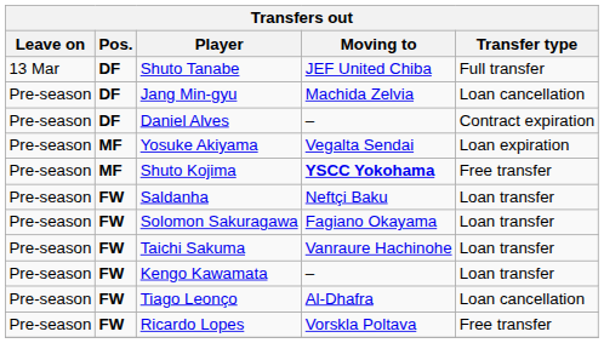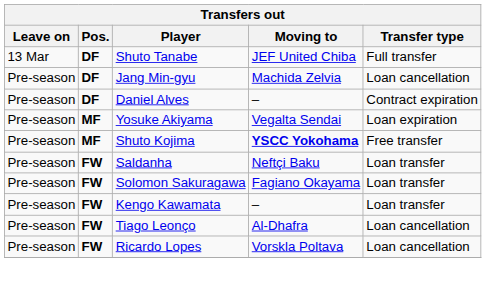- row: Pre-season | FW | Taichi Sakuma | Vanraure Hachinohe | Loan transfer
Ricardo Lopes | Transfer type: Free transfer -> Loan cancellation
